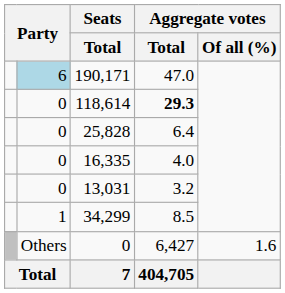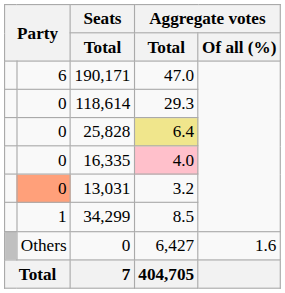190,171 | column 2: lightblue background -> no background
118,614 | Aggregate votes / Total: bold -> normal
25,828 | Aggregate votes / Total: no background -> khaki background
16,335 | Aggregate votes / Total: no background -> pink background
13,031 | column 2: no background -> lightsalmon background
